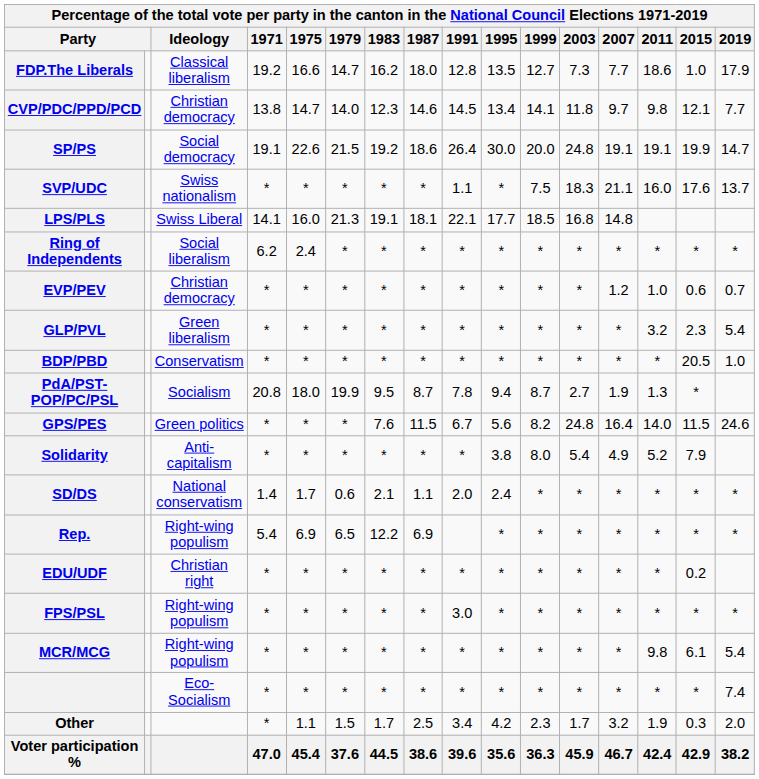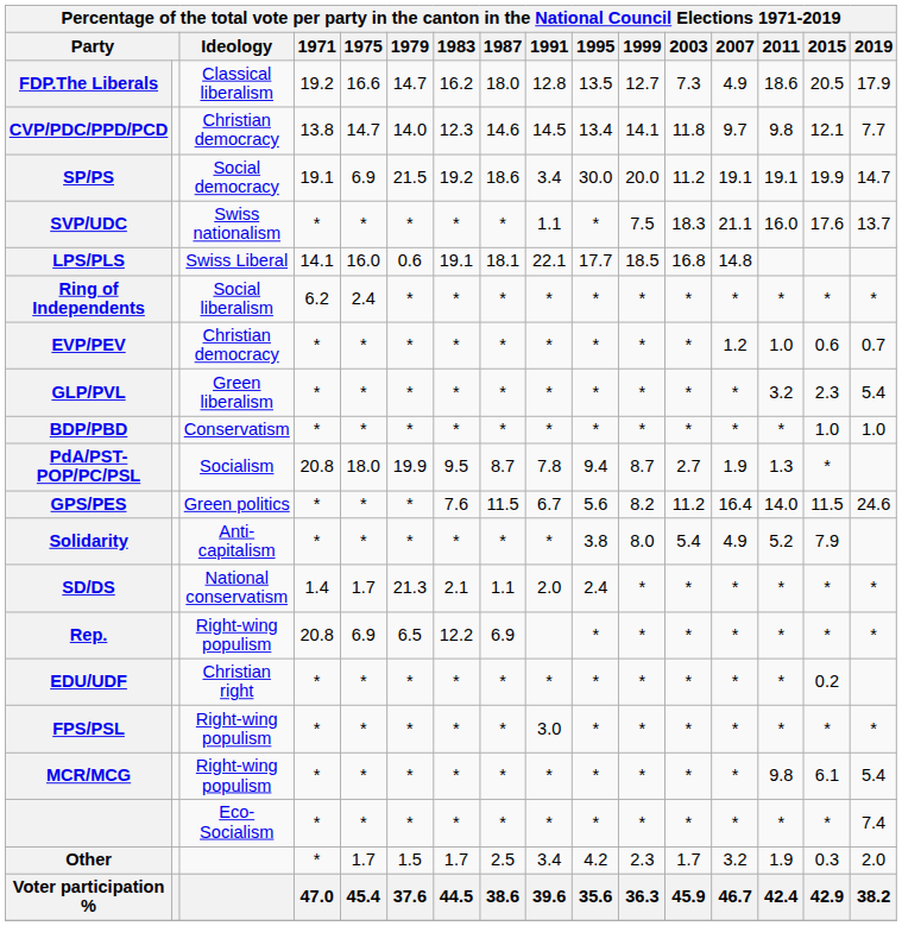FDP.The Liberals | 2007: 7.7 -> 4.9
FDP.The Liberals | 2015: 1.0 -> 20.5
SP/PS | 1975: 22.6 -> 6.9
SP/PS | 1991: 26.4 -> 3.4
SP/PS | 2003: 24.8 -> 11.2
LPS/PLS | 1979: 21.3 -> 0.6
BDP/PBD | 2015: 20.5 -> 1.0
GPS/PES | 2003: 24.8 -> 11.2
SD/DS | 1979: 0.6 -> 21.3
Rep. | 1971: 5.4 -> 20.8
Other | 1975: 1.1 -> 1.7
